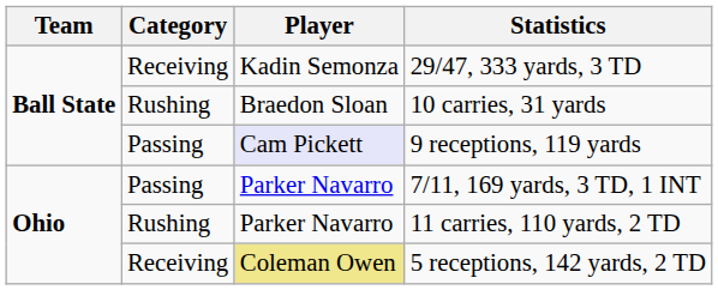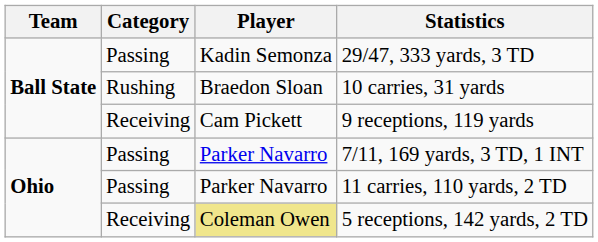29/47, 333 yards, 3 TD | Category: Receiving -> Passing
9 receptions, 119 yards | Category: Passing -> Receiving
9 receptions, 119 yards | Player: lavender background -> no background
11 carries, 110 yards, 2 TD | Category: Rushing -> Passing
